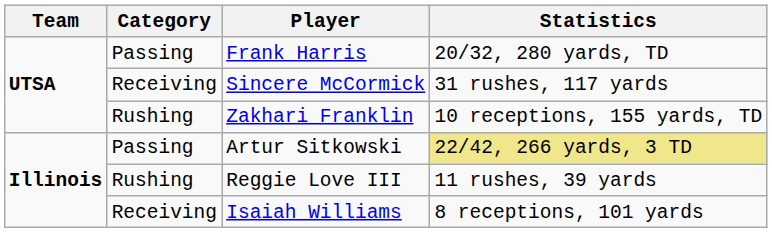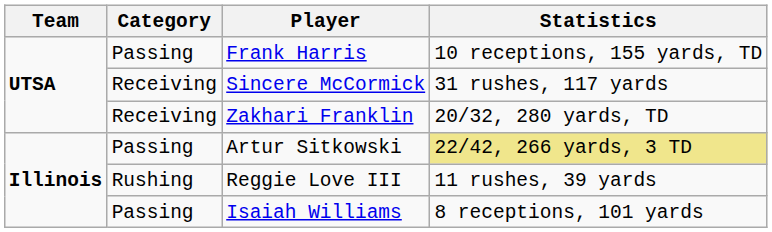Frank Harris | Statistics: 20/32, 280 yards, TD -> 10 receptions, 155 yards, TD
Zakhari Franklin | Category: Rushing -> Receiving
Zakhari Franklin | Statistics: 10 receptions, 155 yards, TD -> 20/32, 280 yards, TD
Isaiah Williams | Category: Receiving -> Passing
